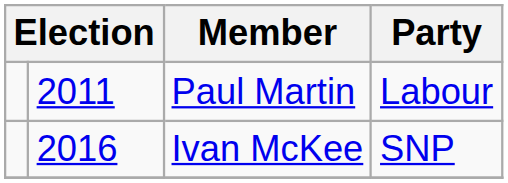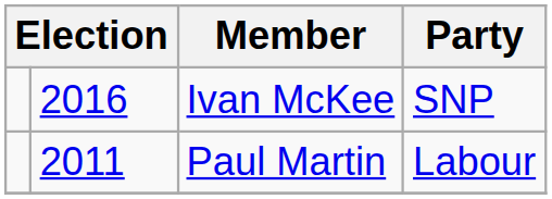rows swapped: Paul Martin <-> Ivan McKee
